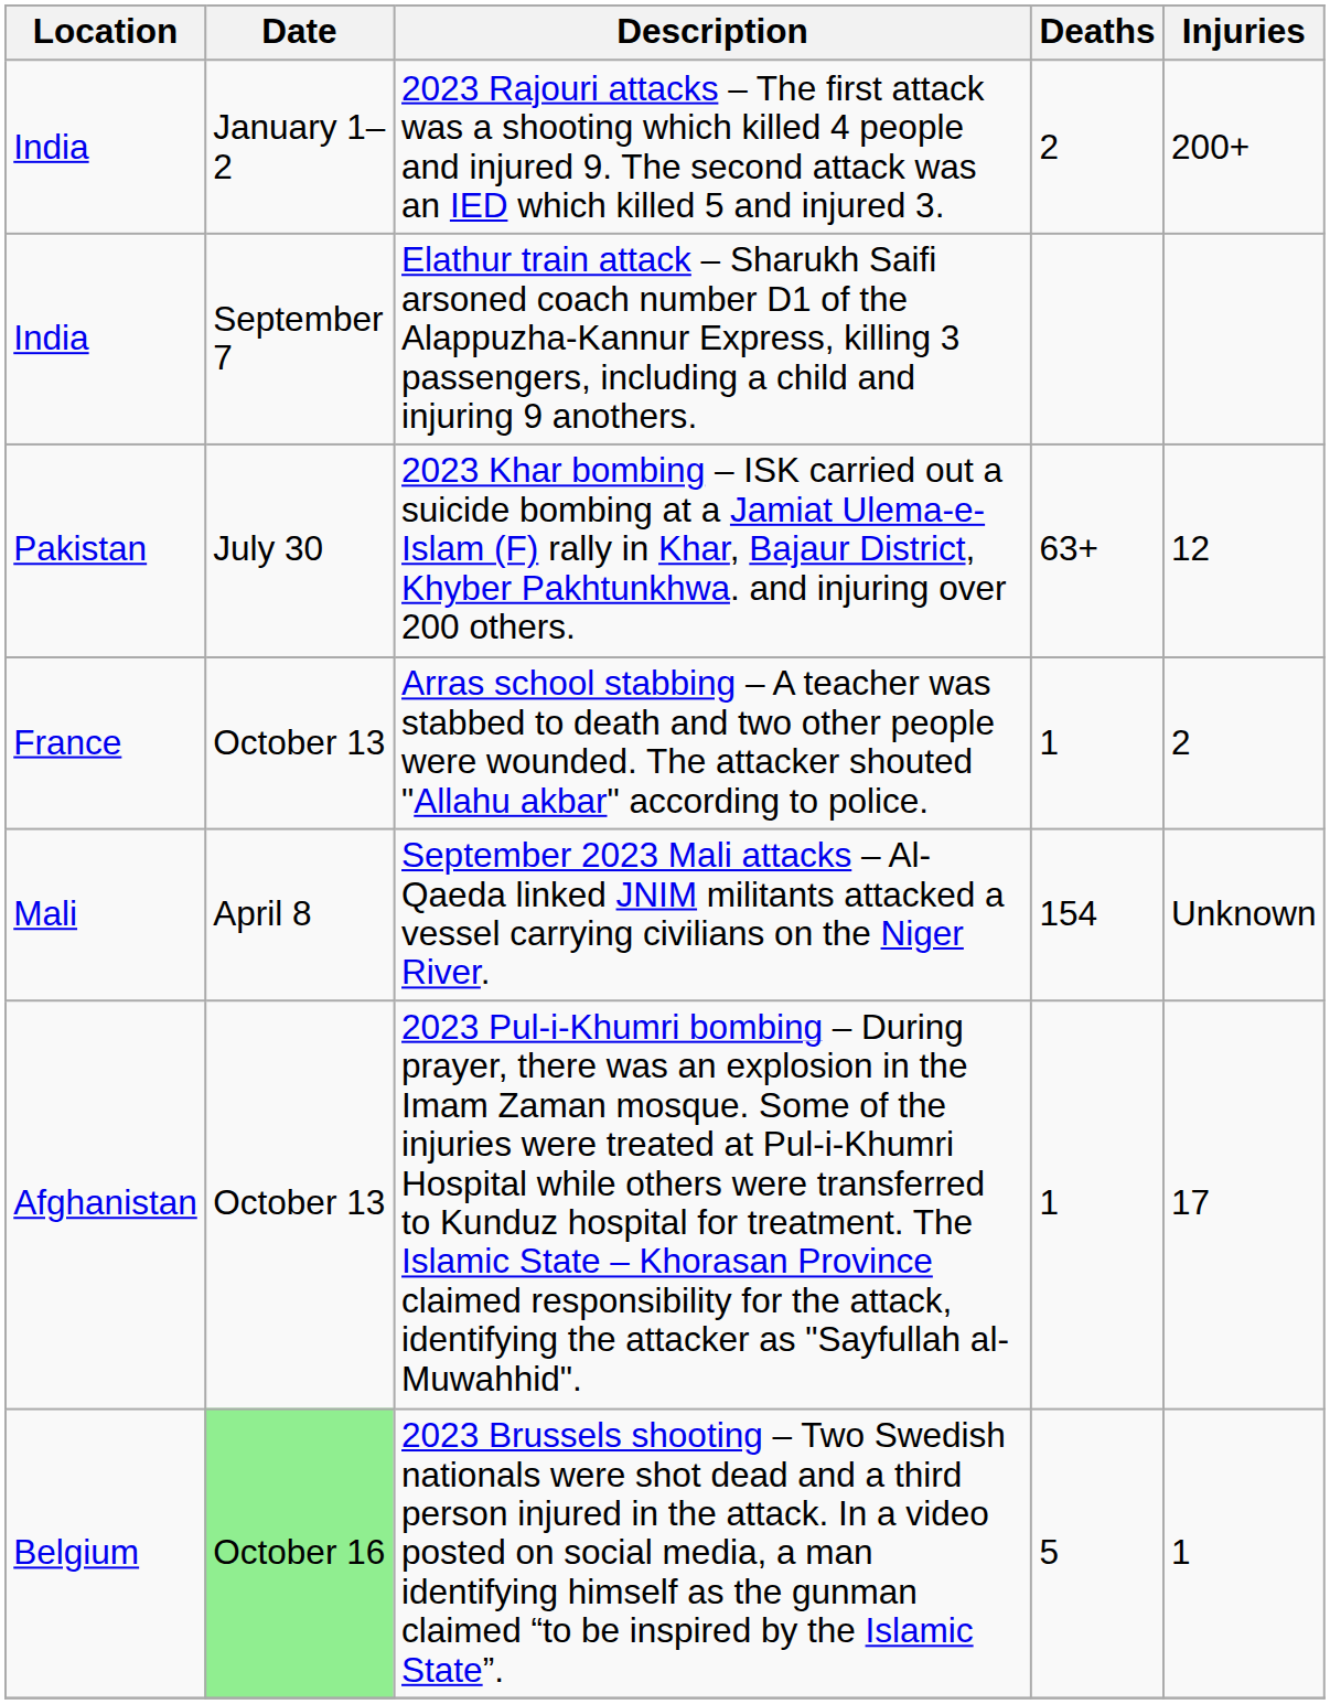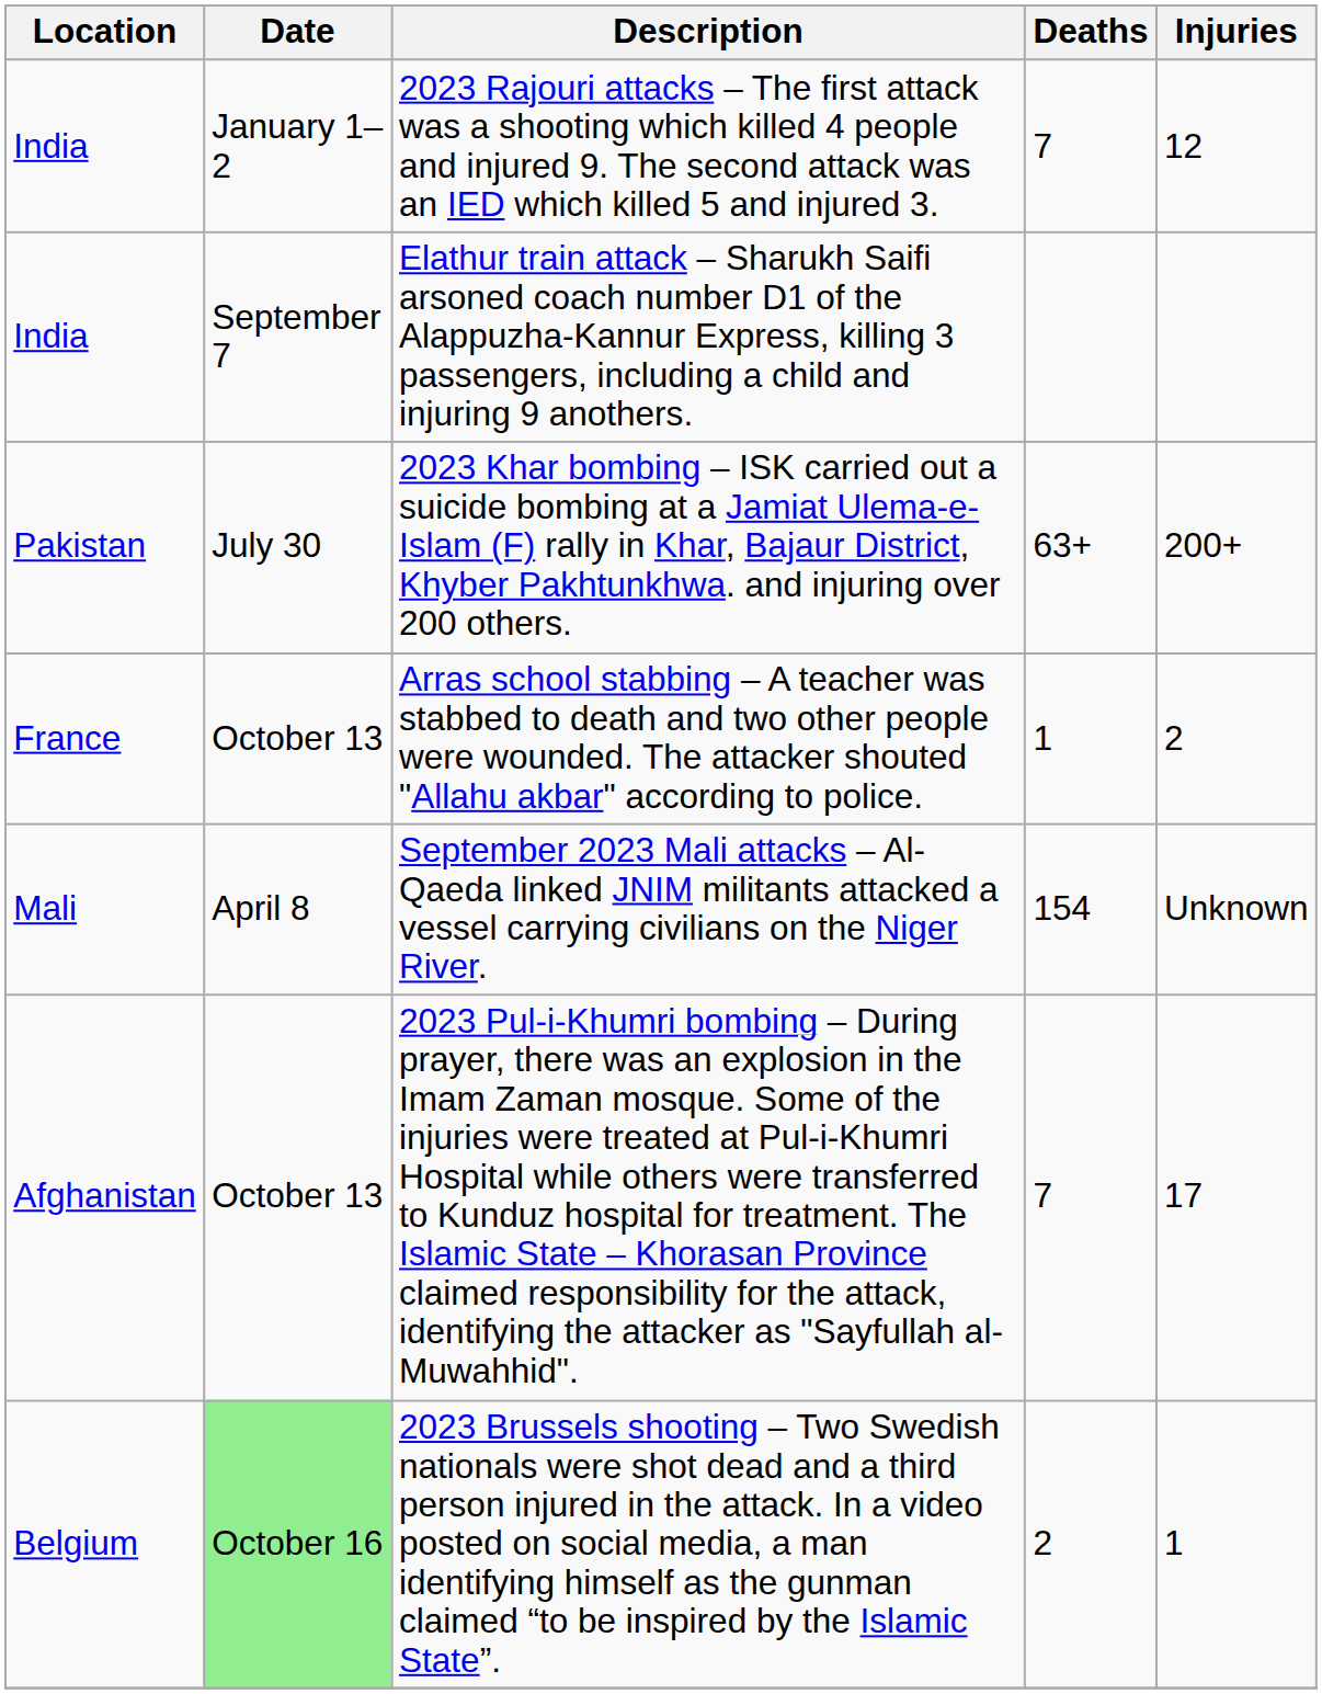row 2 | Deaths: 2 -> 7
row 2 | Injuries: 200+ -> 12
row 4 | Injuries: 12 -> 200+
row 7 | Deaths: 1 -> 7
row 8 | Deaths: 5 -> 2
